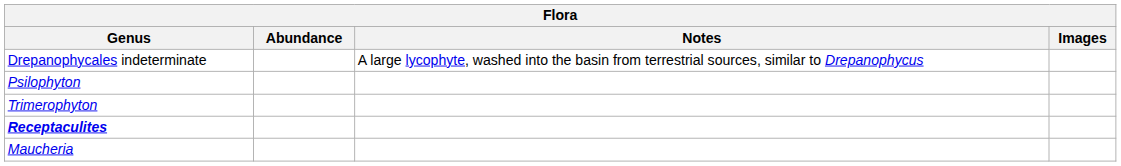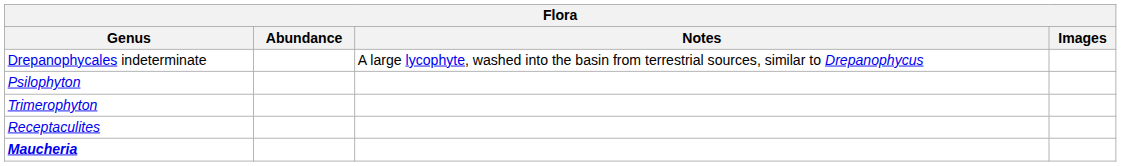Receptaculites | Genus: bold -> normal
Maucheria | Genus: normal -> bold
